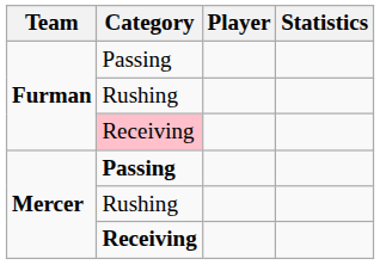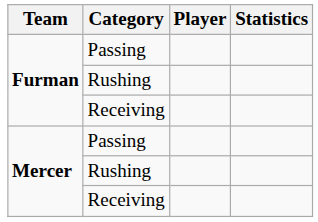Furman / Receiving | Category: pink background -> no background
Mercer / Passing | Category: bold -> normal
Mercer / Receiving | Category: bold -> normal
